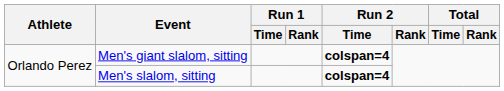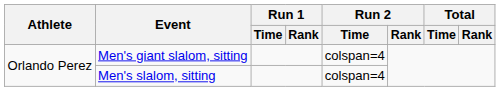Men's giant slalom, sitting | Run 2 / Time: bold -> normal
Men's slalom, sitting | Run 2 / Time: bold -> normal
